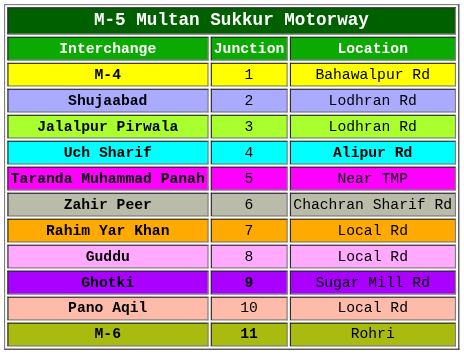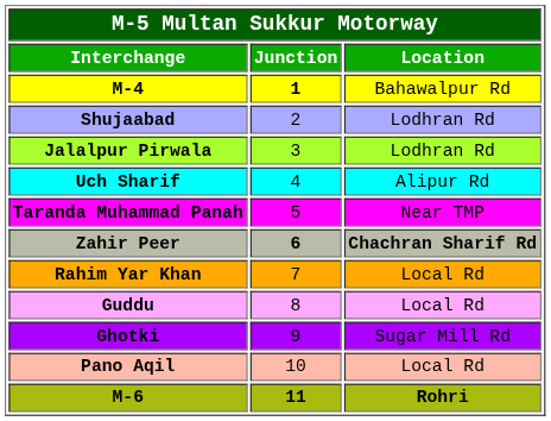M-4 | column 2: normal -> bold
Uch Sharif | column 3: bold -> normal
Zahir Peer | column 2: normal -> bold
Zahir Peer | column 3: normal -> bold
Ghotki | column 2: bold -> normal
M-6 | column 3: normal -> bold
